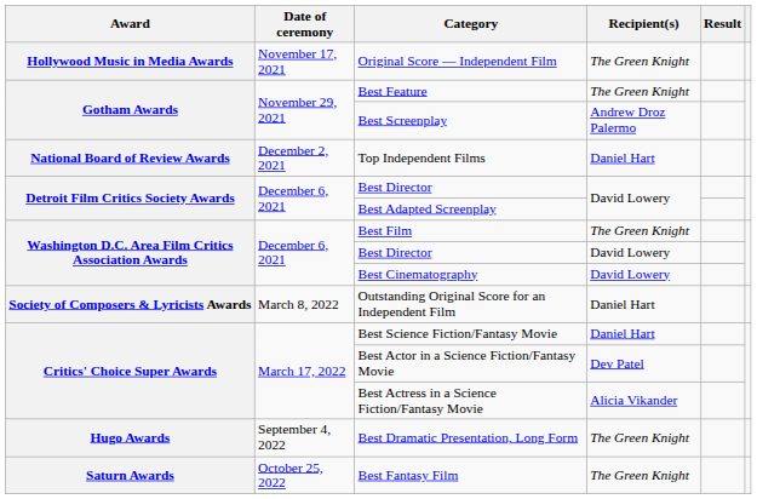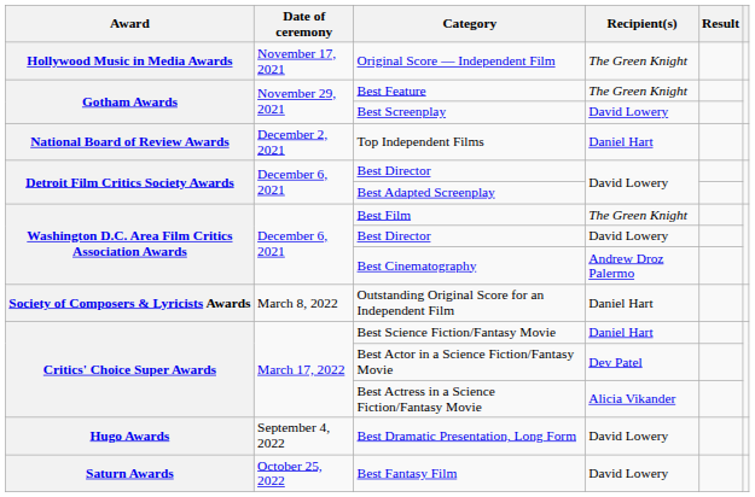Best Screenplay | Recipient(s): Andrew Droz Palermo -> David Lowery
Best Cinematography | Recipient(s): David Lowery -> Andrew Droz Palermo
Best Dramatic Presentation, Long Form | Recipient(s): The Green Knight -> David Lowery
Best Fantasy Film | Recipient(s): The Green Knight -> David Lowery
